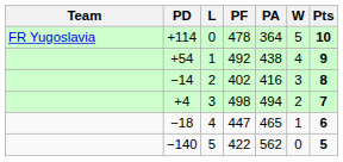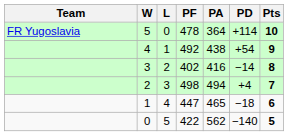columns swapped: W <-> PD
